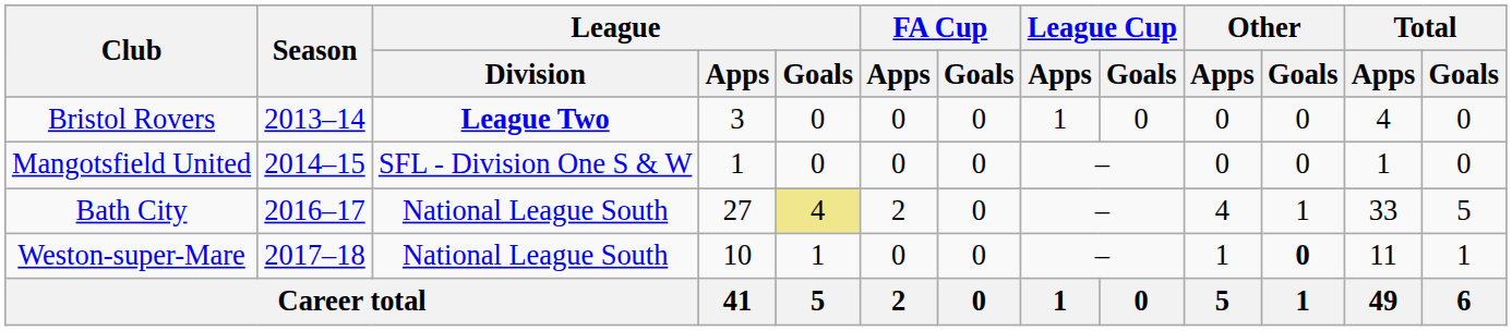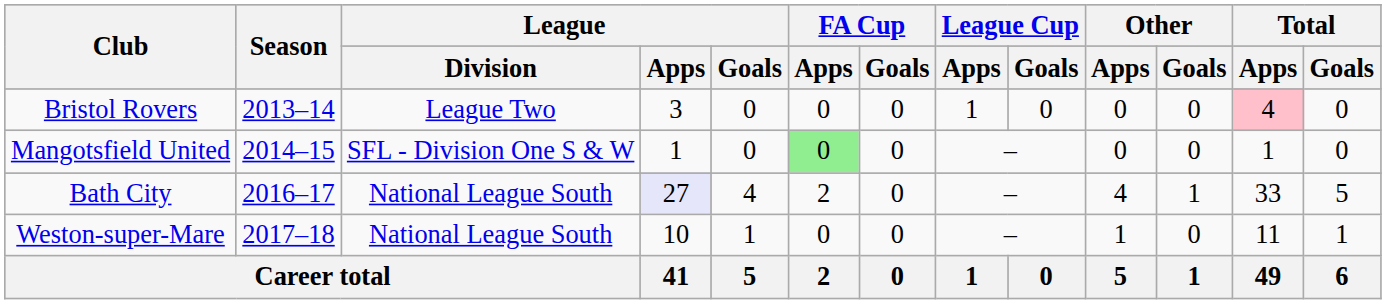Bristol Rovers | League / Division: bold -> normal
Bristol Rovers | Total / Apps: no background -> pink background
Mangotsfield United | FA Cup / Apps: no background -> lightgreen background
Bath City | League / Apps: no background -> lavender background
Bath City | League / Goals: khaki background -> no background
Weston-super-Mare | Other / Goals: bold -> normal
